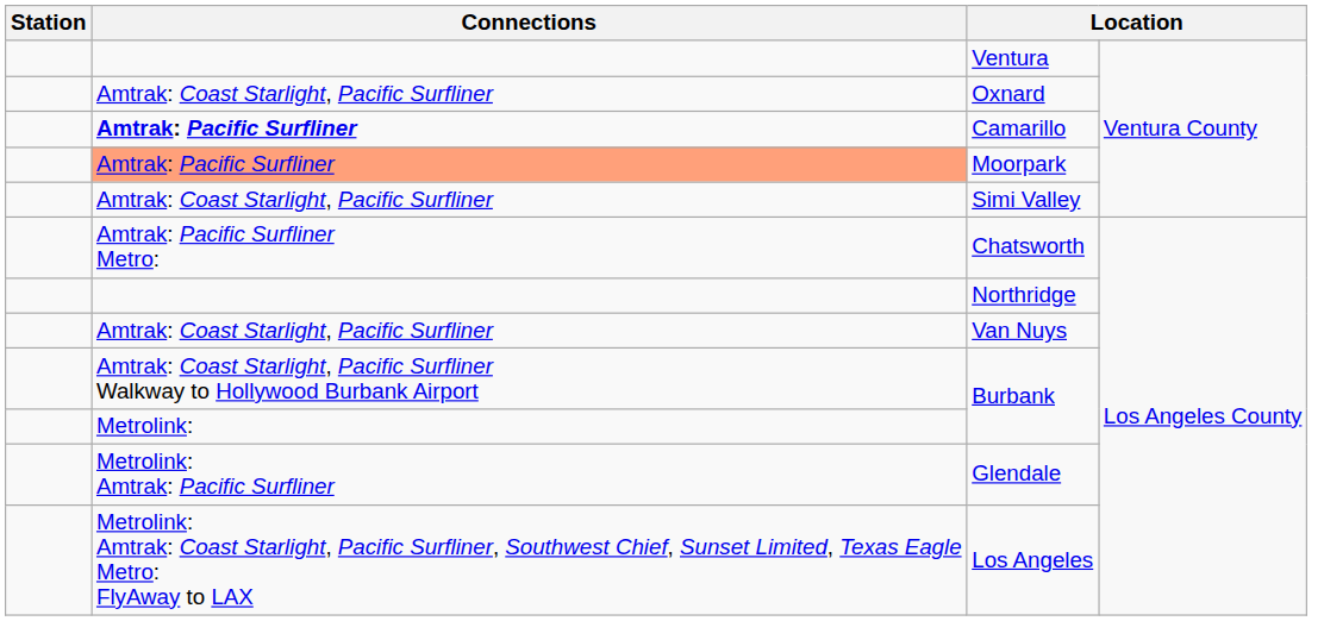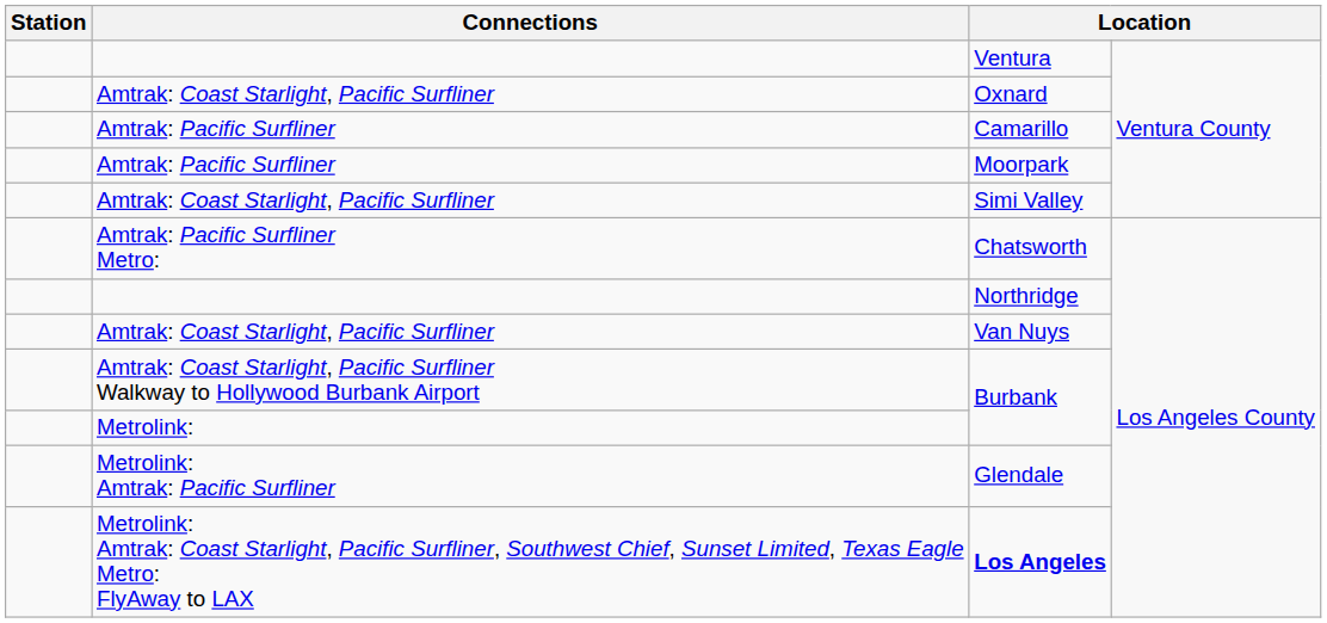Camarillo | Connections: bold -> normal
Moorpark | Connections: lightsalmon background -> no background
Los Angeles | column 3: normal -> bold
